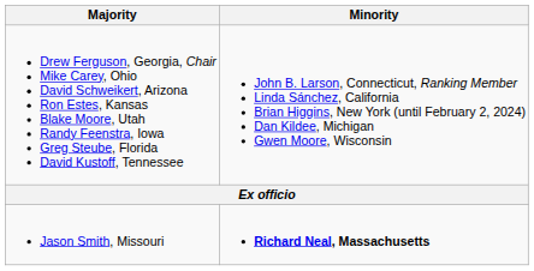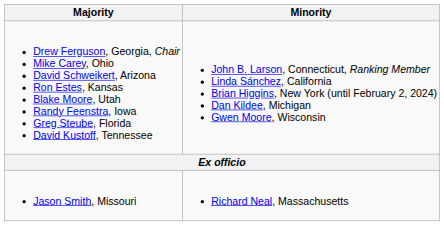Jason Smith, Missouri | Minority: bold -> normal
